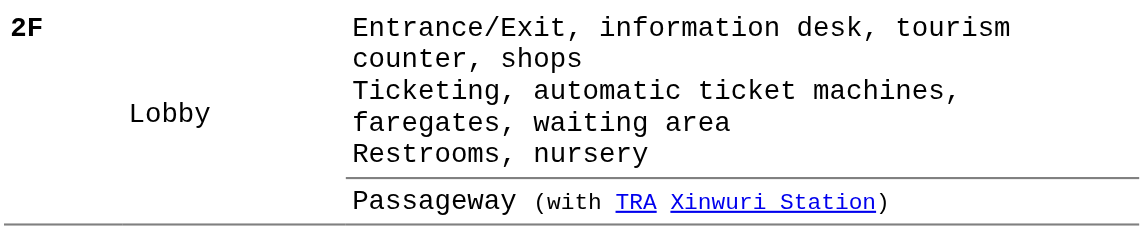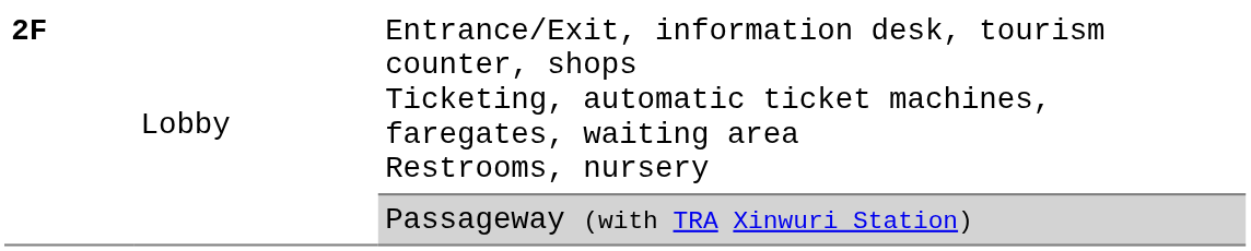Lobby / Passageway (with TRA Xinwuri Station) | column 3: no background -> lightgrey background
